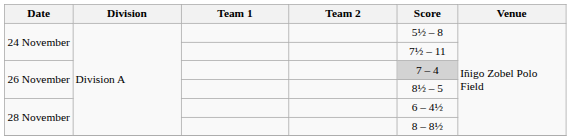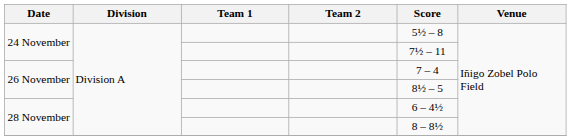row 4 | Score: lightgrey background -> no background
